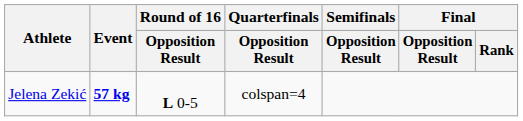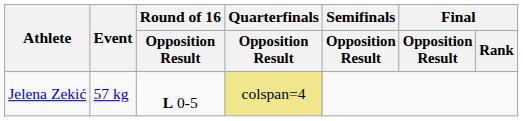Jelena Zekić | Event: bold -> normal
Jelena Zekić | Quarterfinals / Opposition Result: no background -> khaki background
